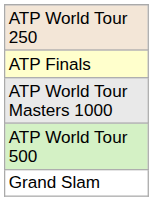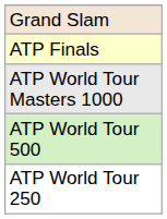row 1 | column 1: ATP World Tour 250 -> Grand Slam
row 5 | column 1: Grand Slam -> ATP World Tour 250
